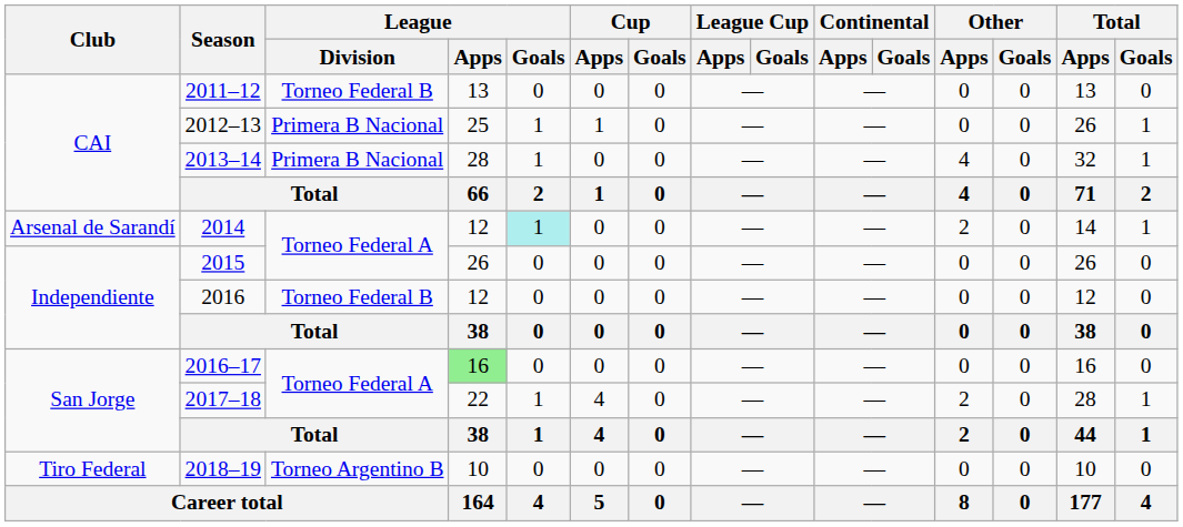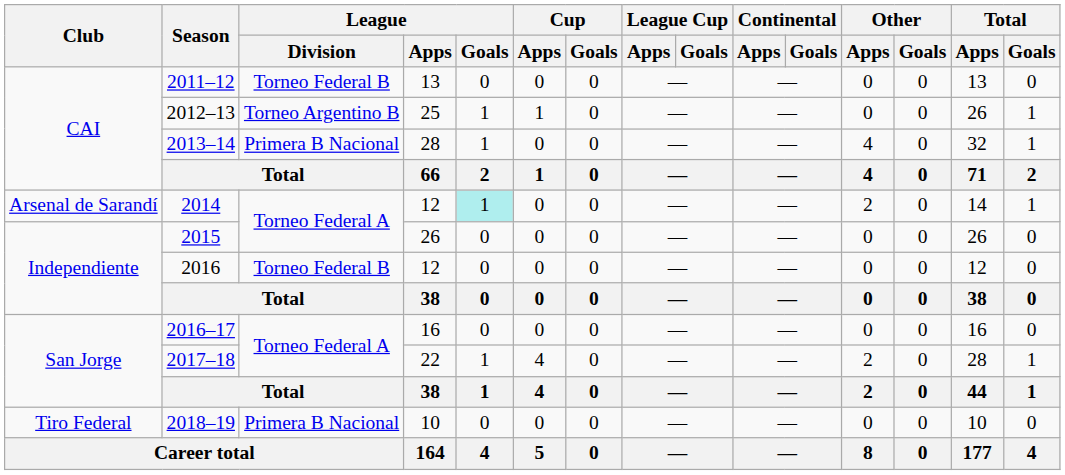2012–13 | League / Division: Primera B Nacional -> Torneo Argentino B
2016–17 | League / Apps: lightgreen background -> no background
2018–19 | League / Division: Torneo Argentino B -> Primera B Nacional
